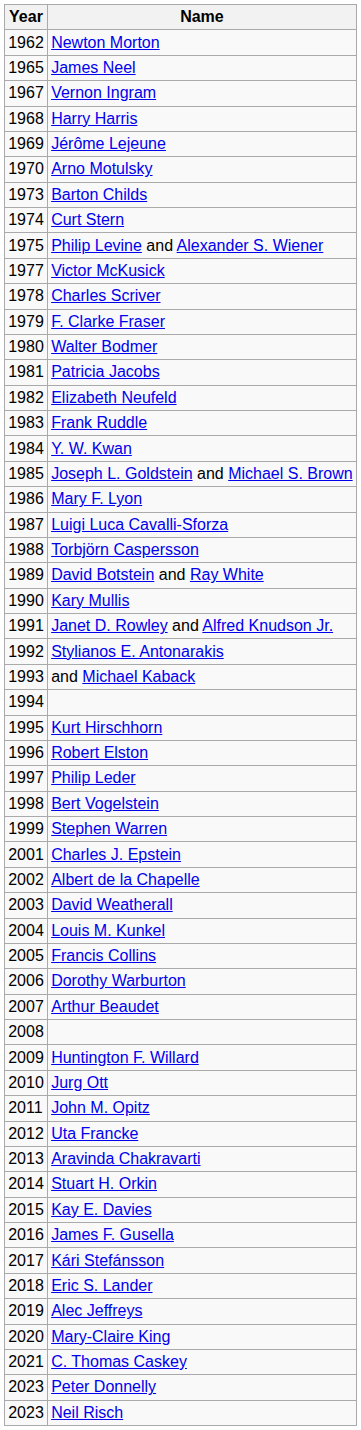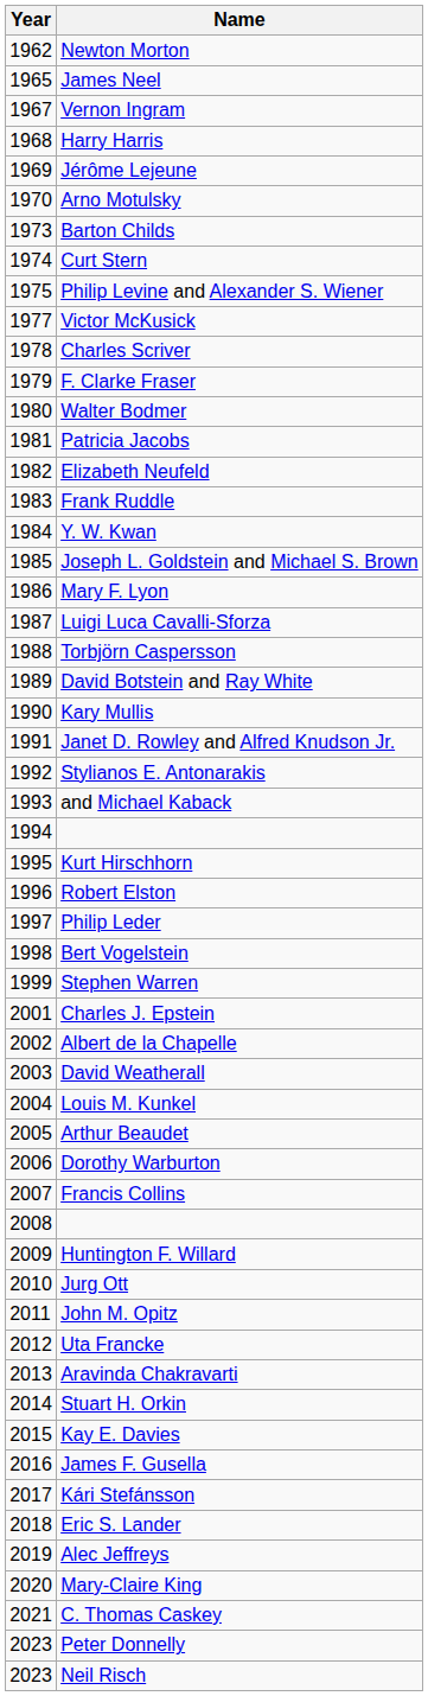row 38 | Name: Francis Collins -> Arthur Beaudet
row 40 | Name: Arthur Beaudet -> Francis Collins
